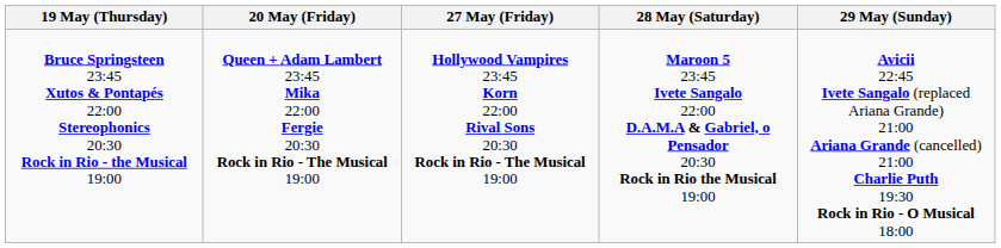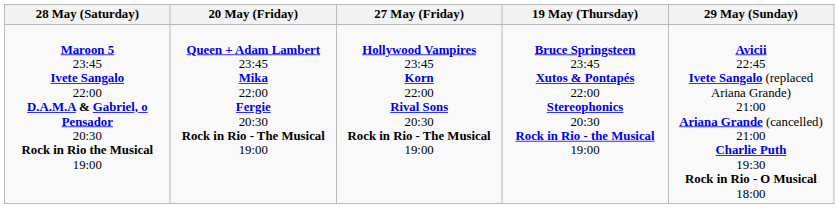columns swapped: 19 May (Thursday) <-> 28 May (Saturday)
